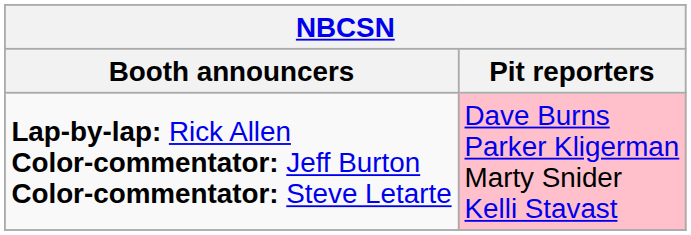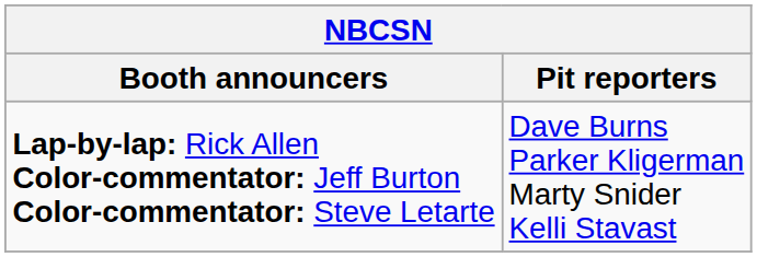row 3 | Pit reporters: pink background -> no background
